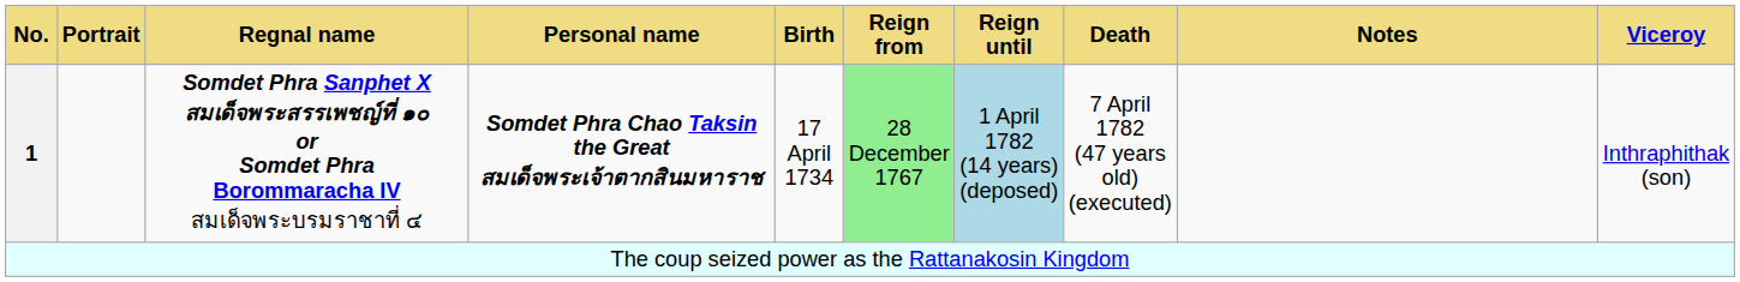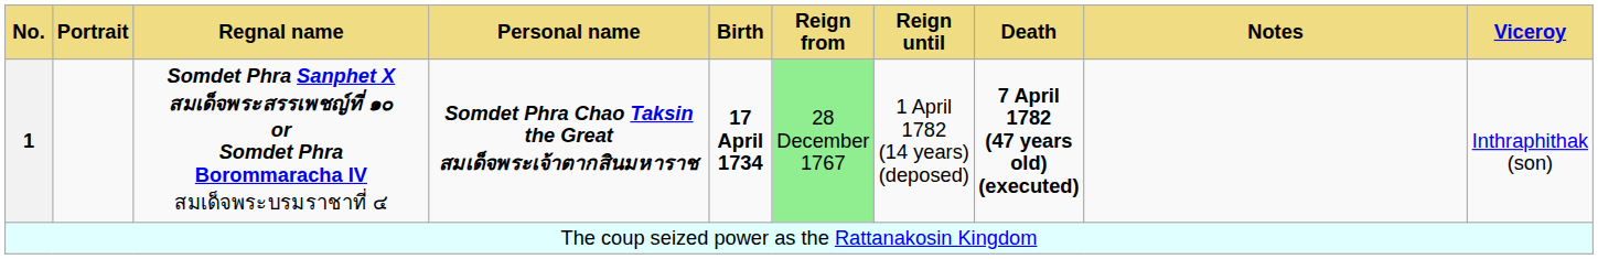1 | Birth: normal -> bold
1 | Reign until: lightblue background -> no background
1 | Death: normal -> bold
